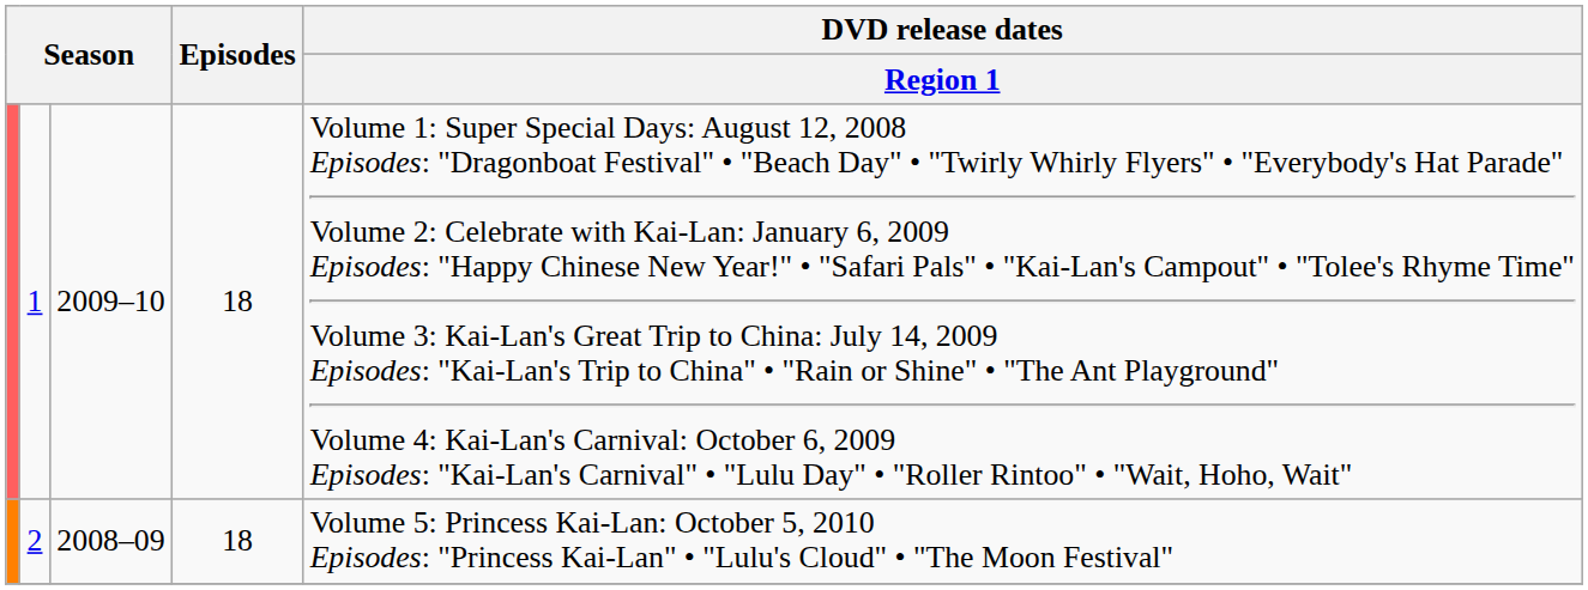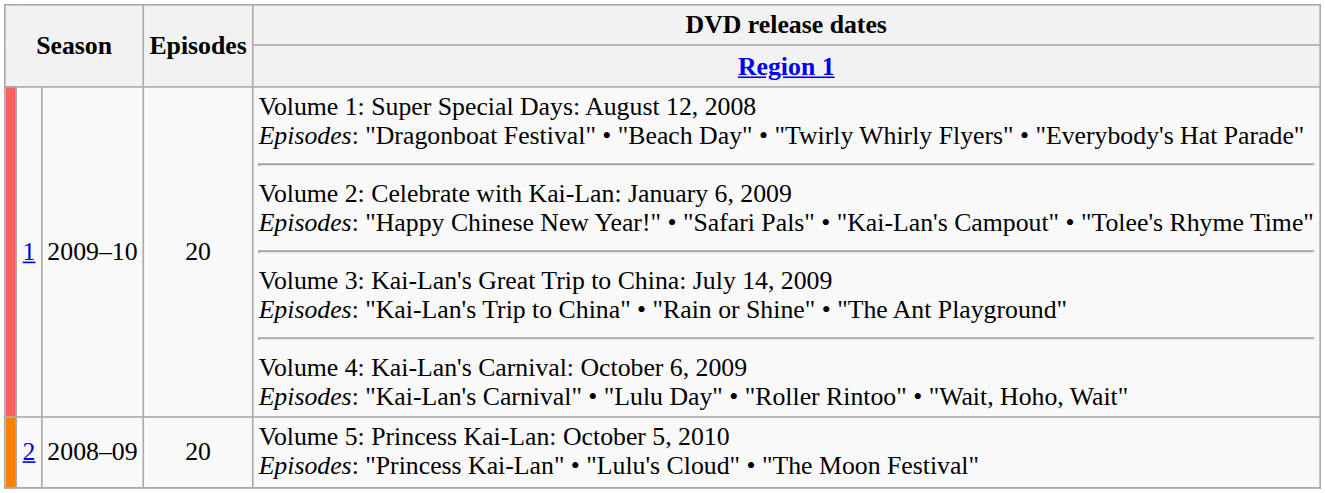1 | Episodes: 18 -> 20
2 | Episodes: 18 -> 20
